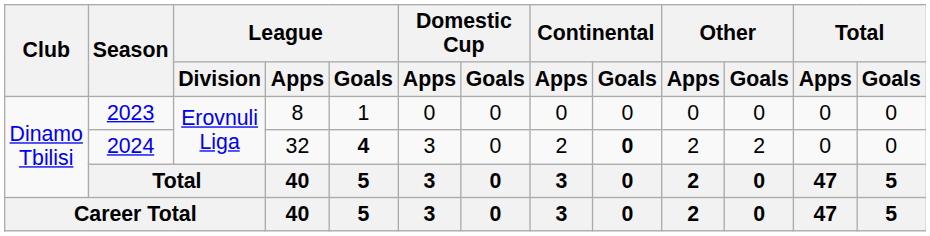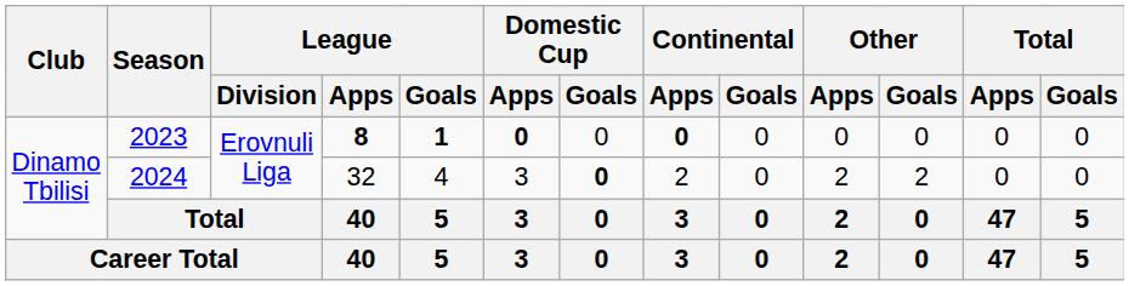2023 | League / Apps: normal -> bold
2023 | League / Goals: normal -> bold
2023 | Domestic Cup / Apps: normal -> bold
2023 | Continental / Apps: normal -> bold
2024 | League / Goals: bold -> normal
2024 | Domestic Cup / Goals: normal -> bold
2024 | Continental / Goals: bold -> normal
